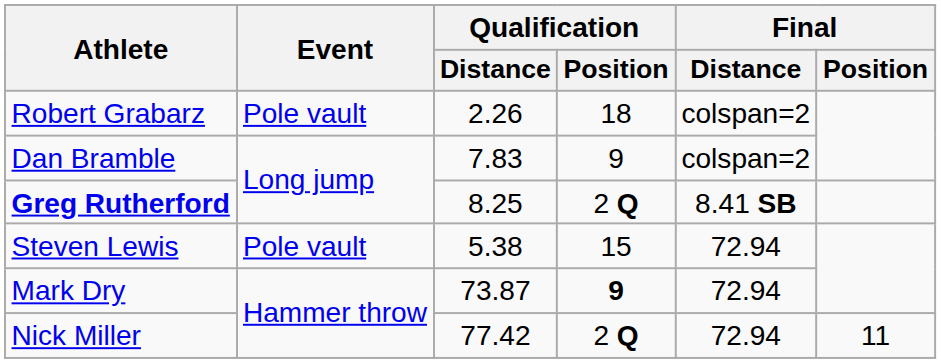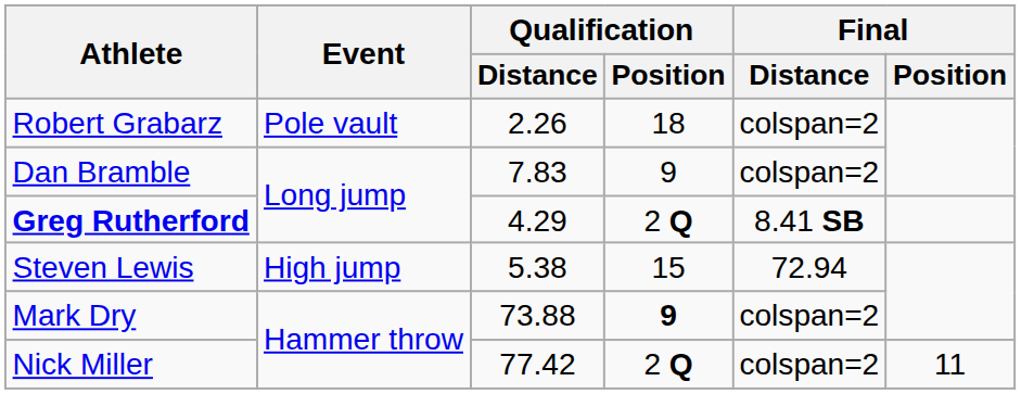Greg Rutherford | Qualification / Distance: 8.25 -> 4.29
Steven Lewis | Event: Pole vault -> High jump
Mark Dry | Qualification / Distance: 73.87 -> 73.88
Mark Dry | Final / Distance: 72.94 -> colspan=2
Nick Miller | Final / Distance: 72.94 -> colspan=2
